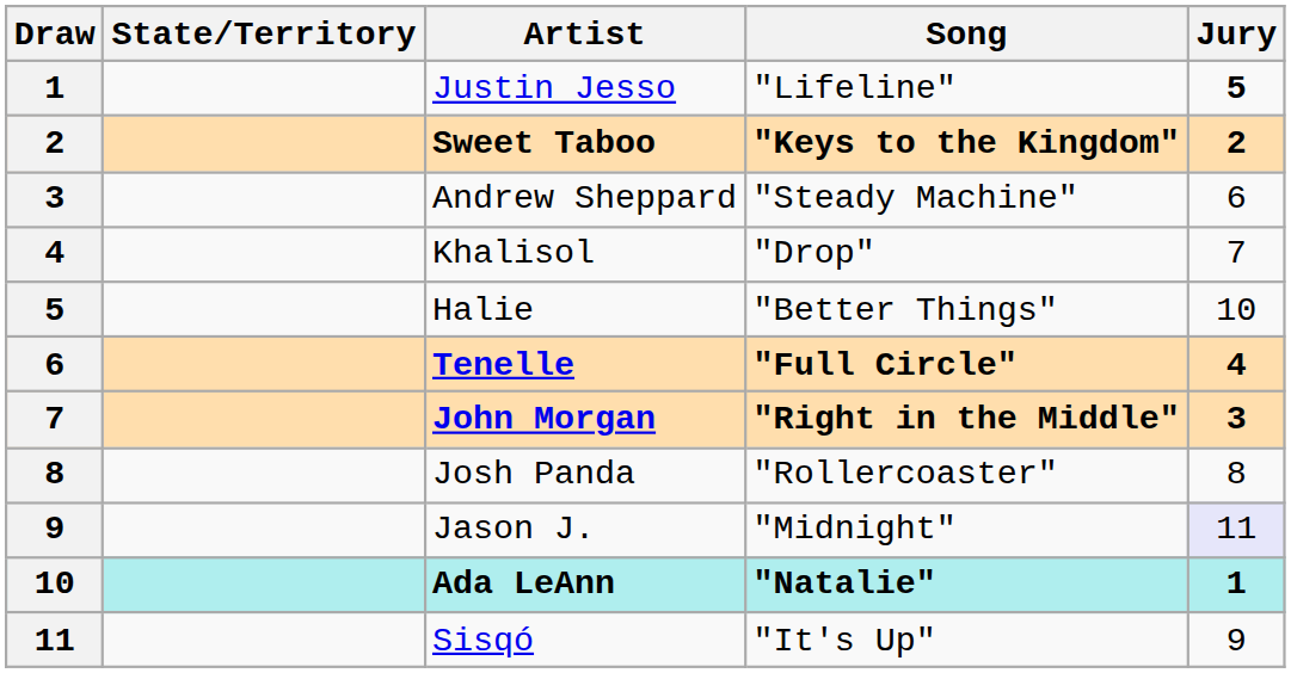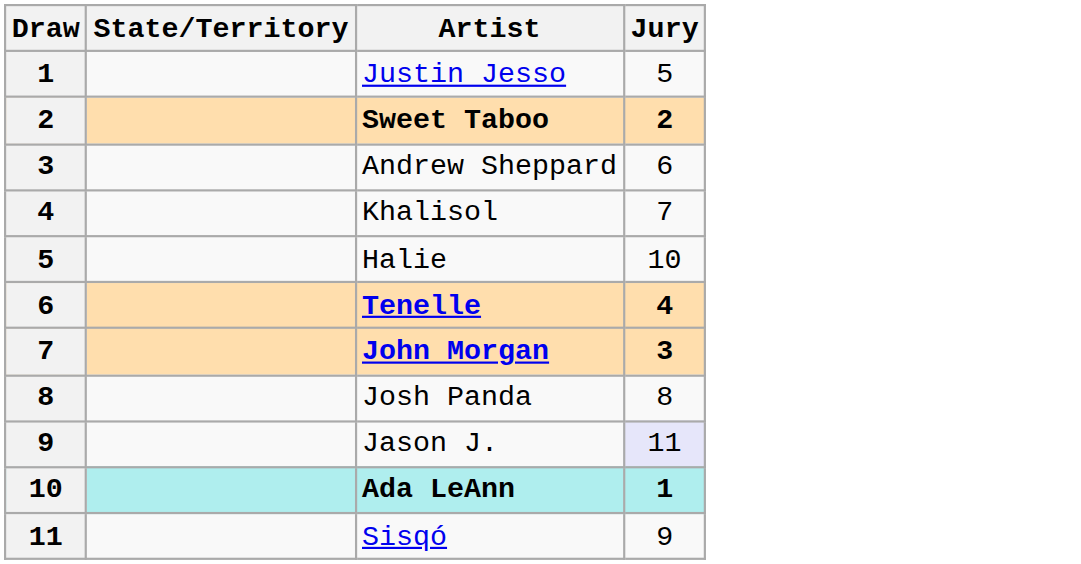- column: Song | "Lifeline" | "Keys to the Kingdom" | "Steady Machine" | "Drop" | "Better Things" | "Full Circle" | "Right in the Middle" | "Rollercoaster" | "Midnight" | "Natalie" | "It's Up"
Justin Jesso | Jury: bold -> normal
